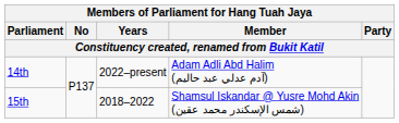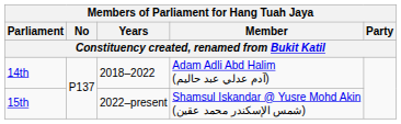14th | Years: 2022–present -> 2018–2022
15th | Years: 2018–2022 -> 2022–present
